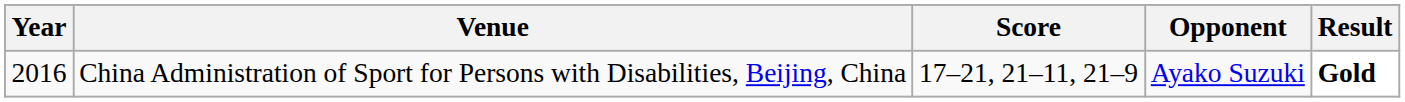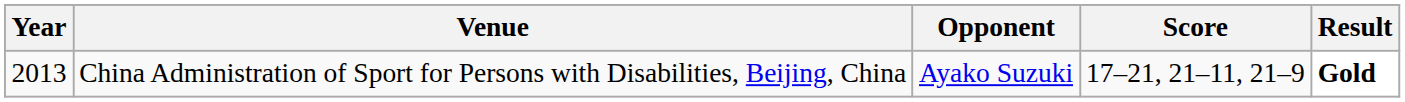columns swapped: Opponent <-> Score
row 2 | Year: 2016 -> 2013
